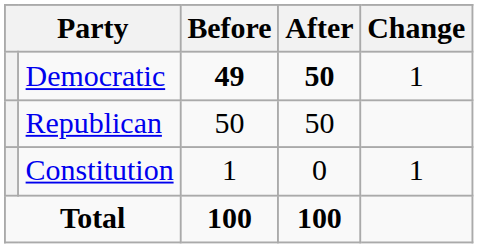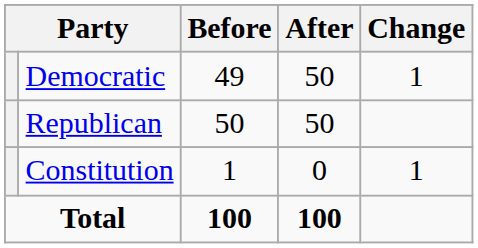Democratic | Before: bold -> normal
Democratic | After: bold -> normal
